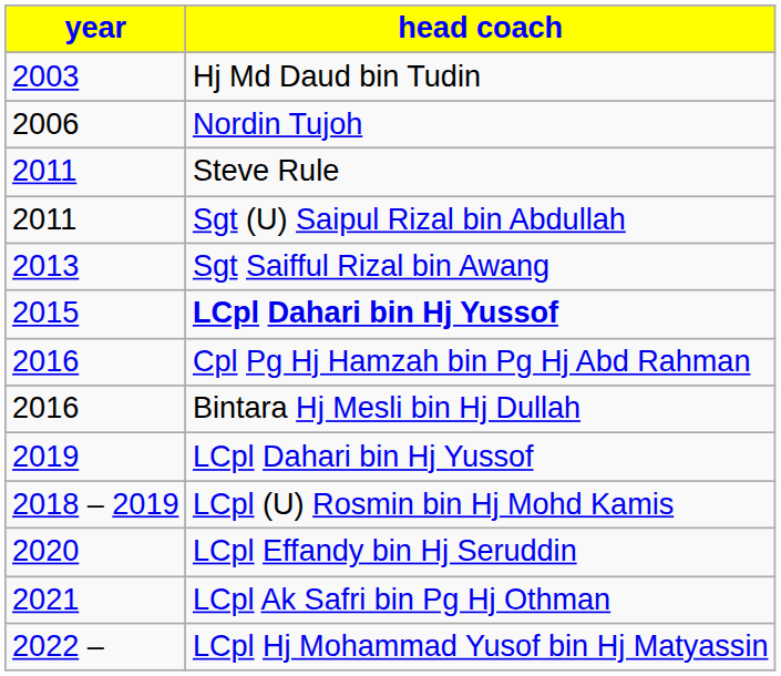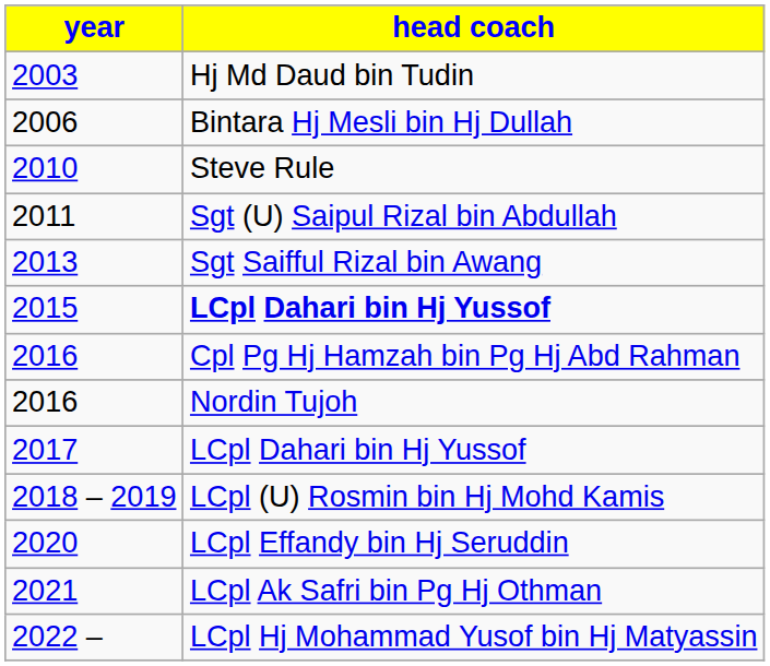row 3 | head coach: Nordin Tujoh -> Bintara Hj Mesli bin Hj Dullah
row 4 | year: 2011 -> 2010
row 9 | head coach: Bintara Hj Mesli bin Hj Dullah -> Nordin Tujoh
row 10 | year: 2019 -> 2017
